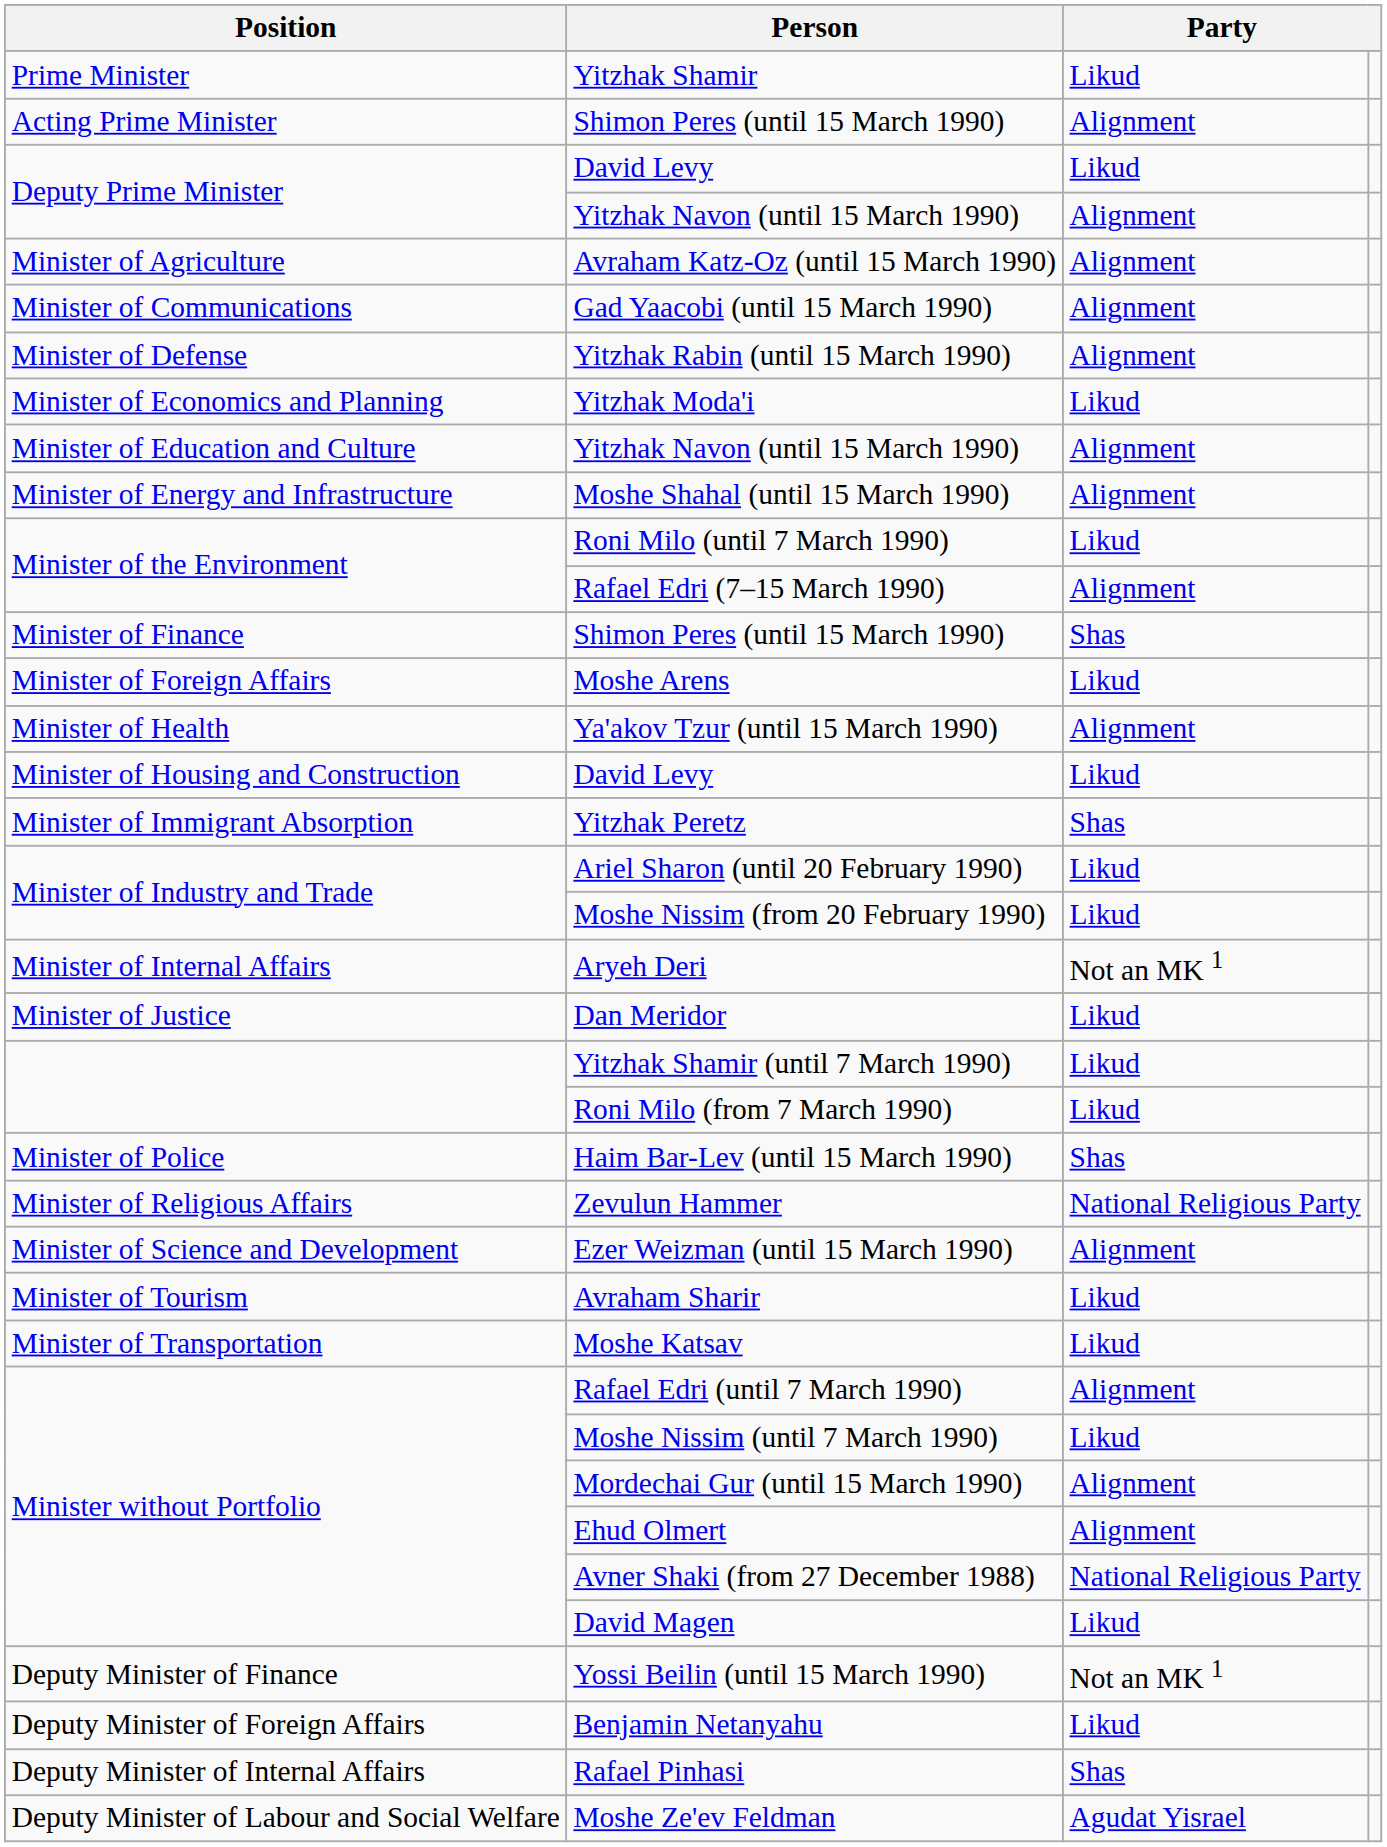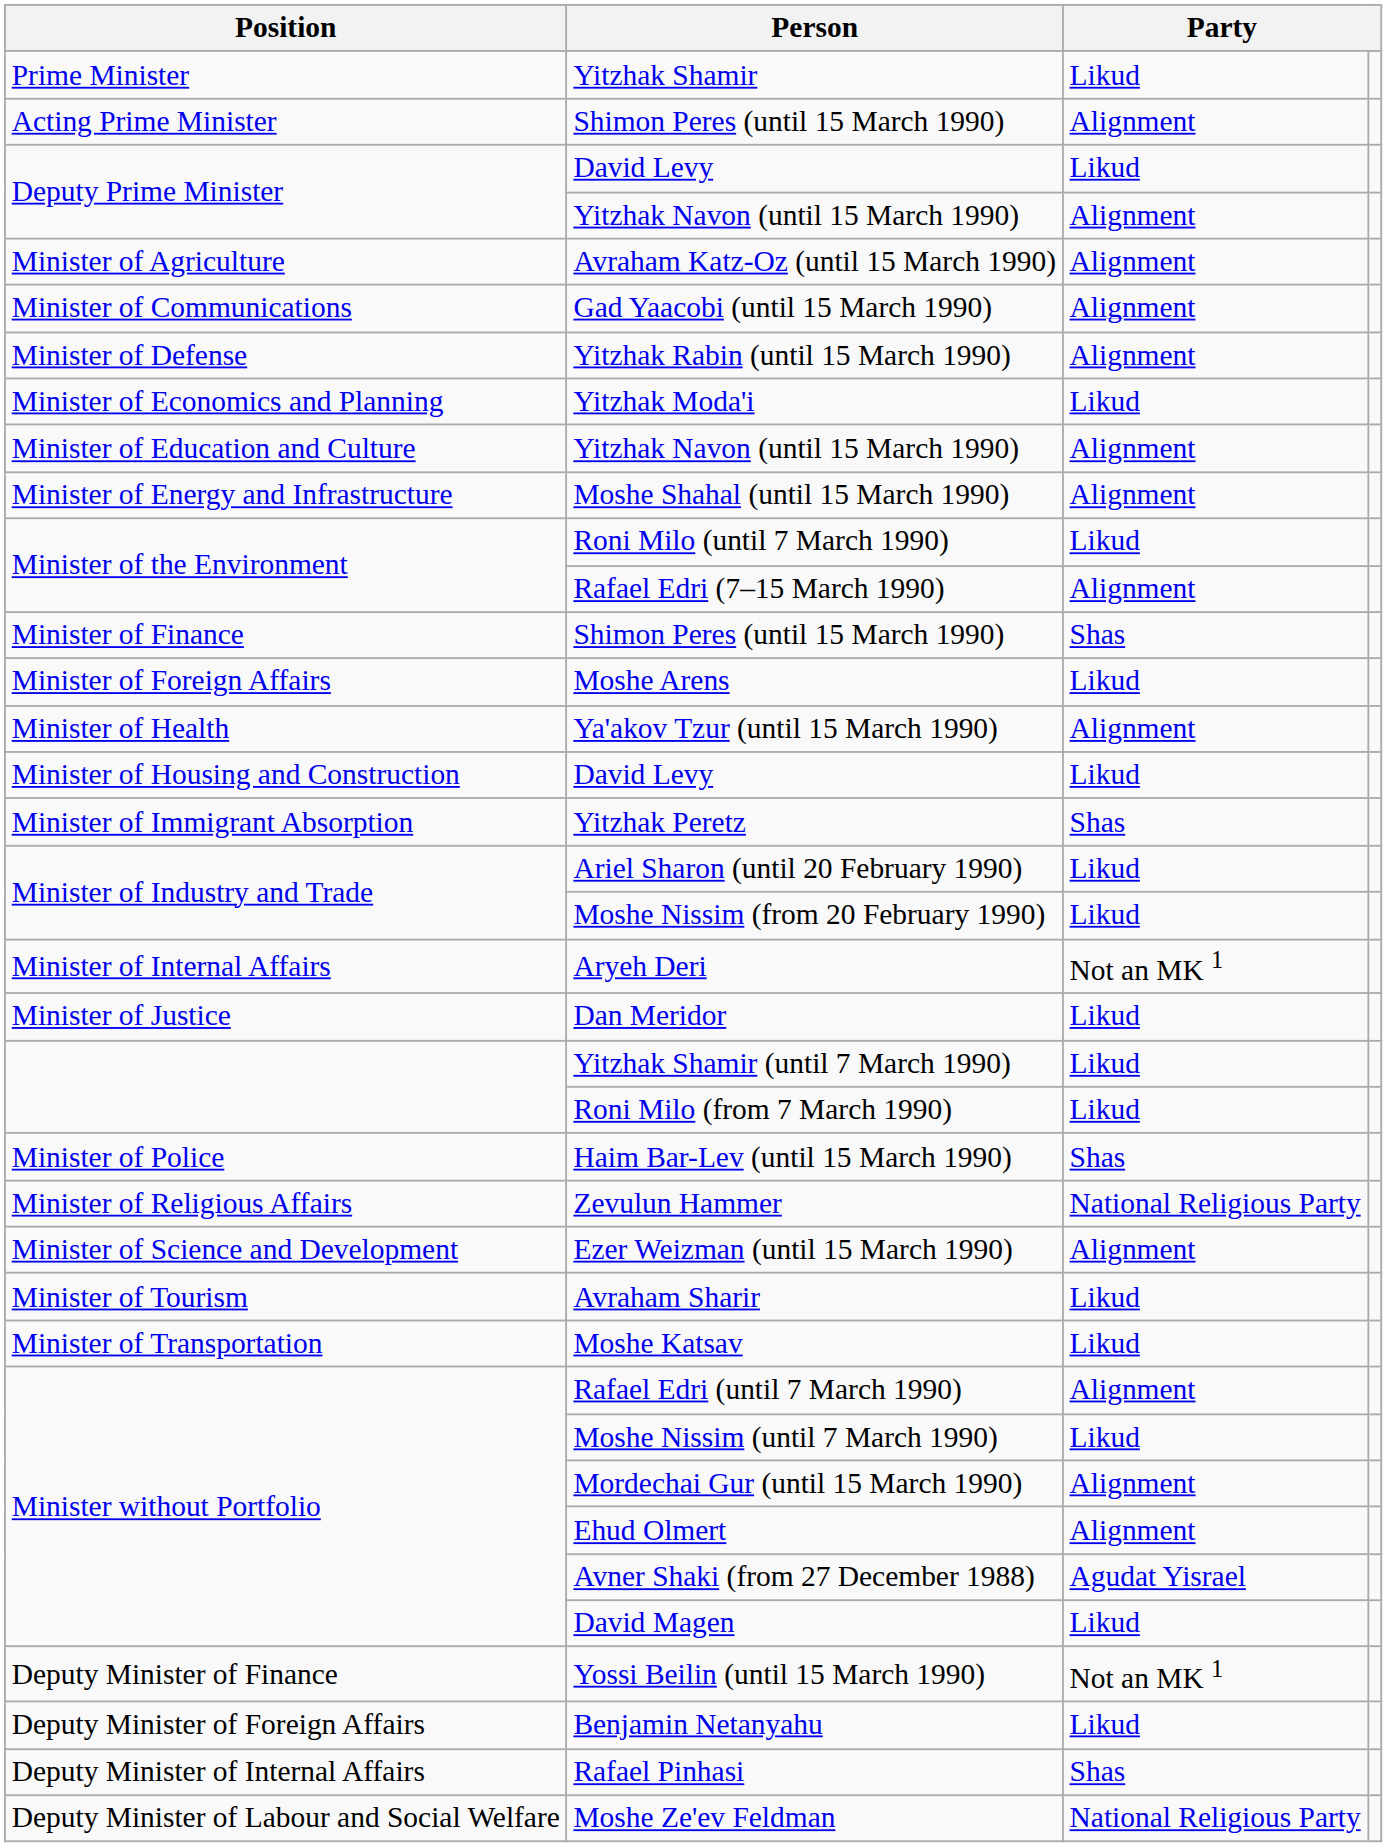Avner Shaki (from 27 December 1988) | column 3: National Religious Party -> Agudat Yisrael
Moshe Ze'ev Feldman | column 3: Agudat Yisrael -> National Religious Party
